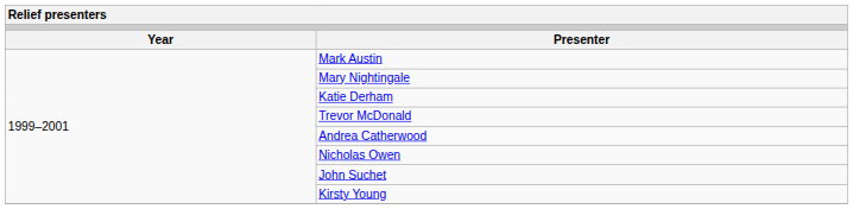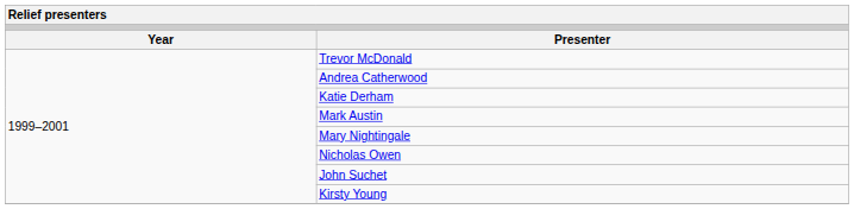row 4 | column 2: Mark Austin -> Trevor McDonald
row 5 | column 2: Mary Nightingale -> Andrea Catherwood
row 7 | column 2: Trevor McDonald -> Mark Austin
row 8 | column 2: Andrea Catherwood -> Mary Nightingale
